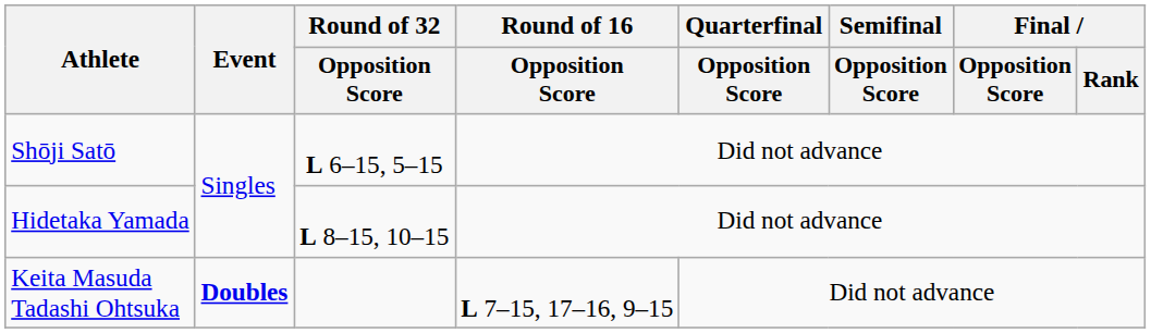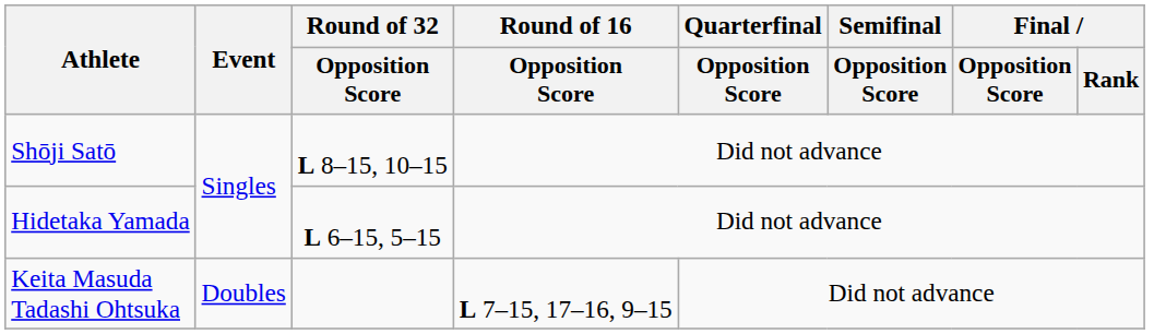Shōji Satō | Round of 32 / Opposition Score: L 6–15, 5–15 -> L 8–15, 10–15
Hidetaka Yamada | Round of 32 / Opposition Score: L 8–15, 10–15 -> L 6–15, 5–15
Keita Masuda Tadashi Ohtsuka | Event: bold -> normal
